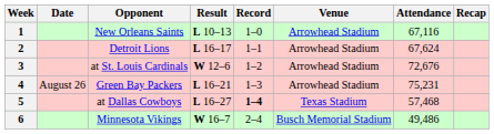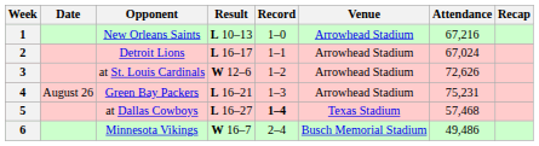1 | Attendance: 67,116 -> 67,216
2 | Attendance: 67,624 -> 67,024
3 | Attendance: 72,676 -> 72,626
